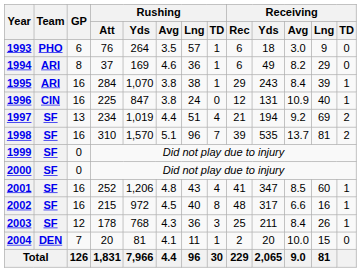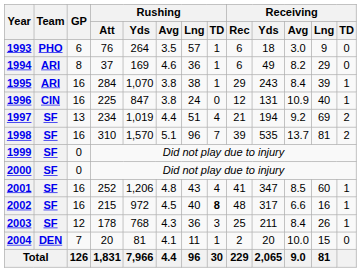2002 | Rushing / TD: normal -> bold
